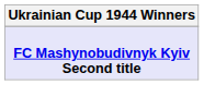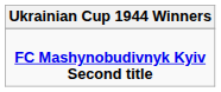row 2 | column 1: lavender background -> no background
